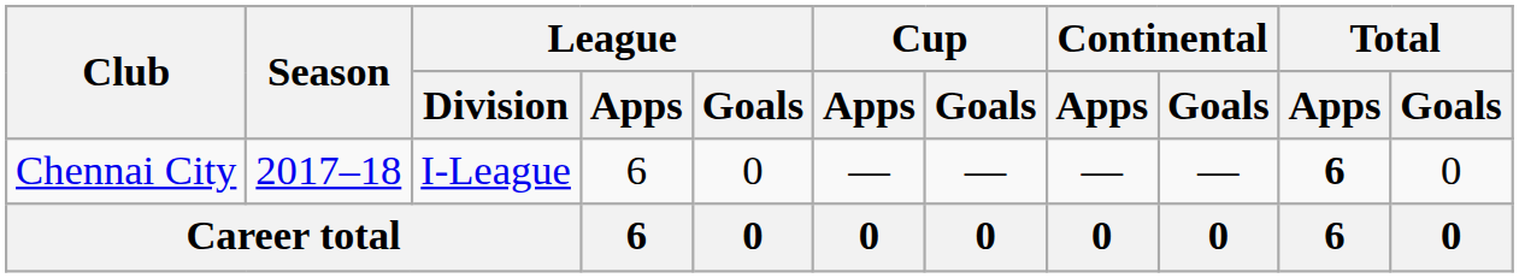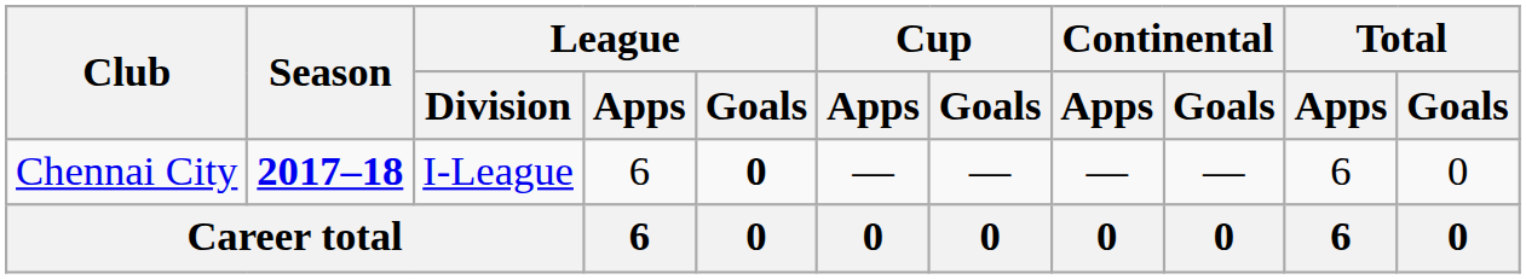Chennai City | Season: normal -> bold
Chennai City | League / Goals: normal -> bold
Chennai City | Total / Apps: bold -> normal
